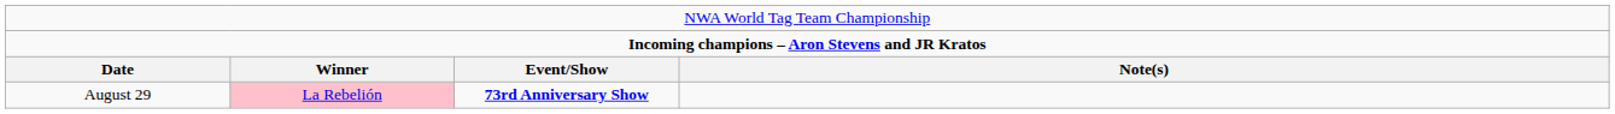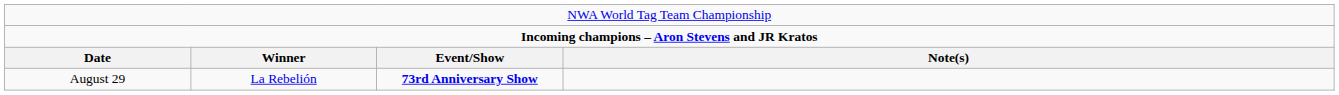August 29 | column 2: pink background -> no background
